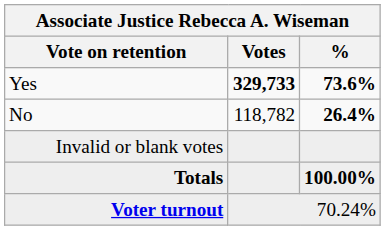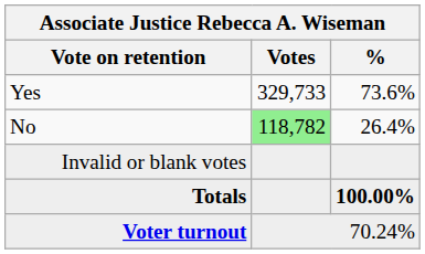Yes | Votes: bold -> normal
Yes | %: bold -> normal
No | Votes: no background -> lightgreen background
No | %: bold -> normal
